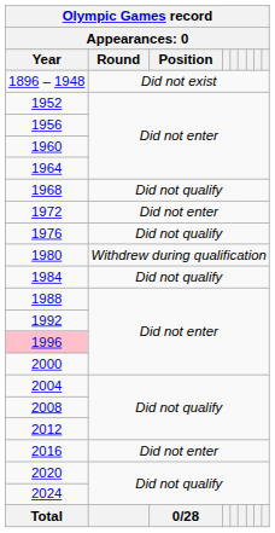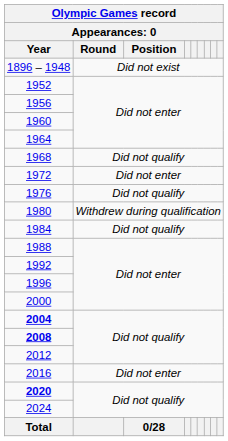1996 | Year: pink background -> no background
2004 | Year: normal -> bold
2008 | Year: normal -> bold
2020 | Year: normal -> bold
